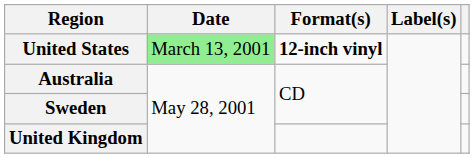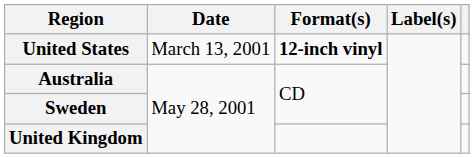United States | Date: lightgreen background -> no background
